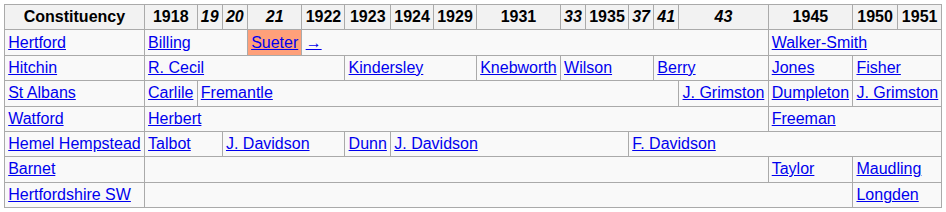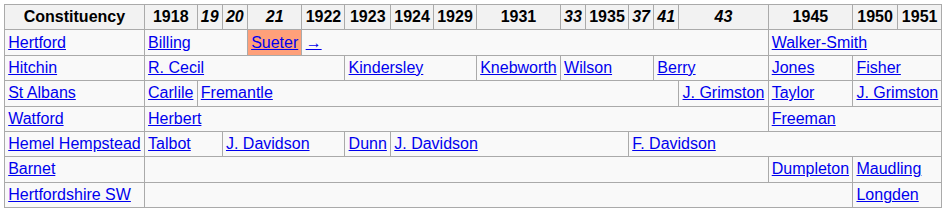St Albans | 1945: Dumpleton -> Taylor
Barnet | 1945: Taylor -> Dumpleton
